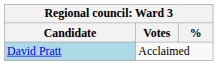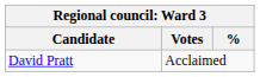David Pratt | Candidate: lightblue background -> no background
